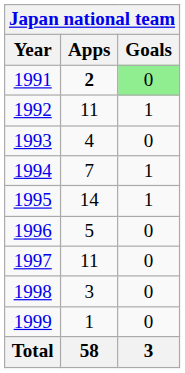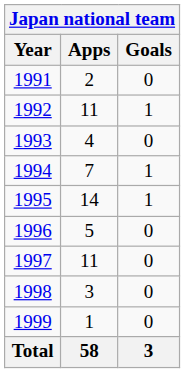1991 | Apps: bold -> normal
1991 | Goals: lightgreen background -> no background
